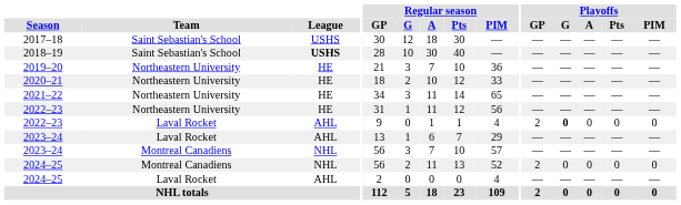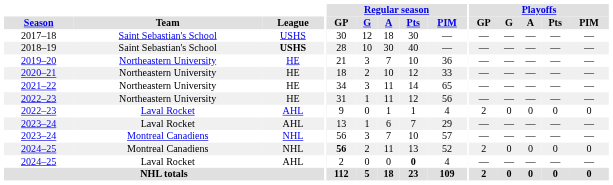2022–23 / Laval Rocket | Playoffs / G: bold -> normal
2024–25 / Montreal Canadiens | Regular season / GP: normal -> bold
2024–25 / Laval Rocket | Regular season / Pts: normal -> bold
